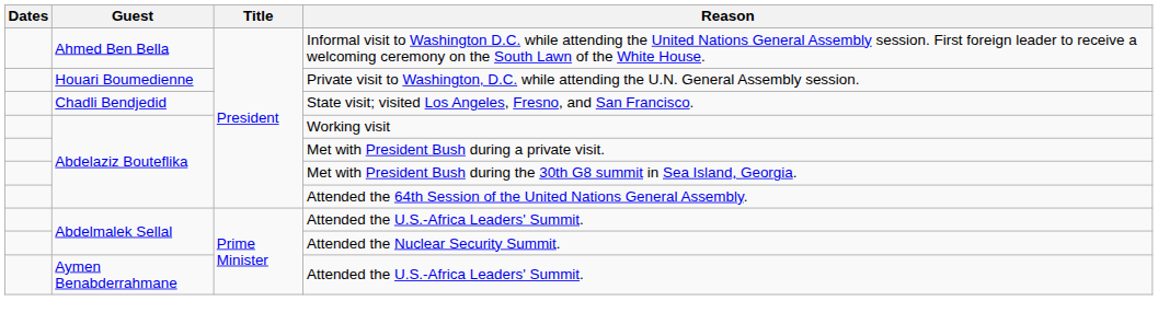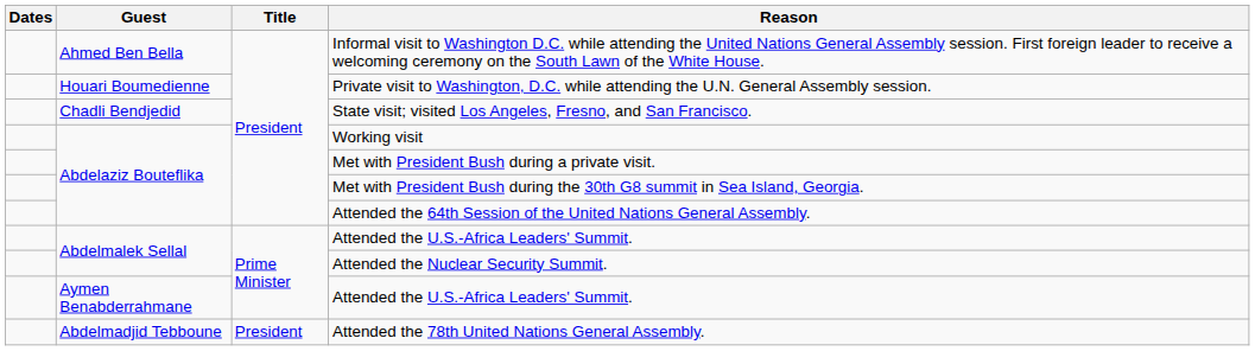+ row: Abdelmadjid Tebboune | President | Attended the 78th United Nations General Assembly.
